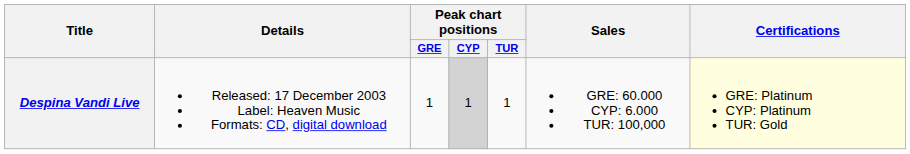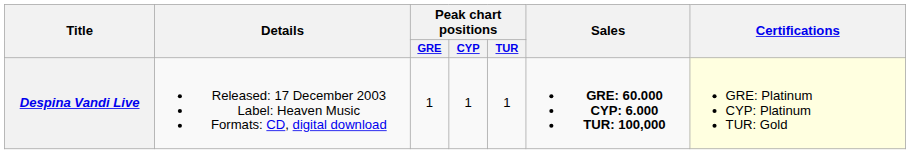Despina Vandi Live | Peak chart positions / CYP: lightgrey background -> no background
Despina Vandi Live | Sales: normal -> bold
